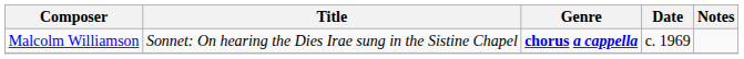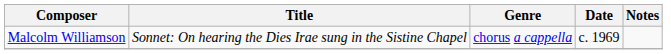Malcolm Williamson | Genre: bold -> normal
